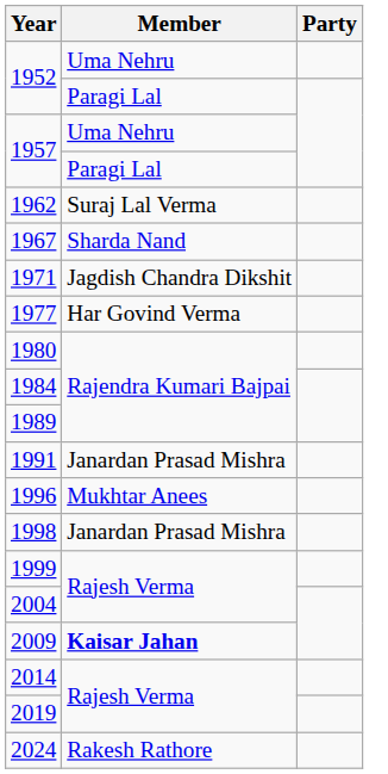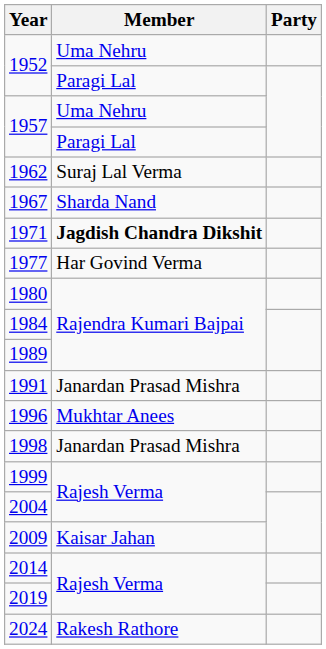1971 | Member: normal -> bold
2009 | Member: bold -> normal
